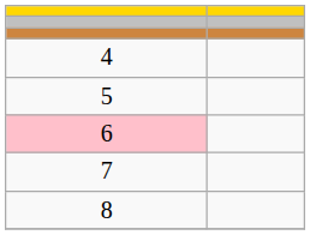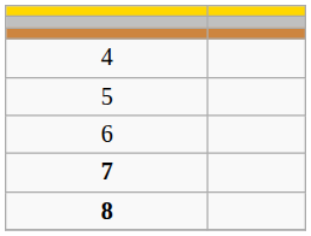row 6 | column 1: pink background -> no background
row 7 | column 1: normal -> bold
row 8 | column 1: normal -> bold
